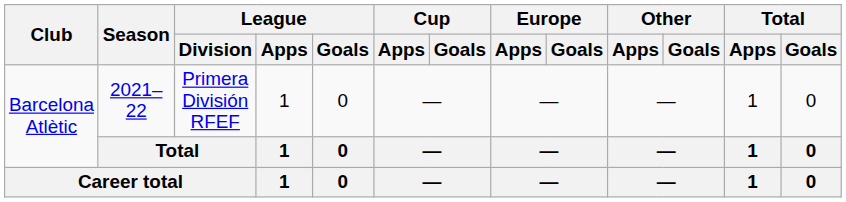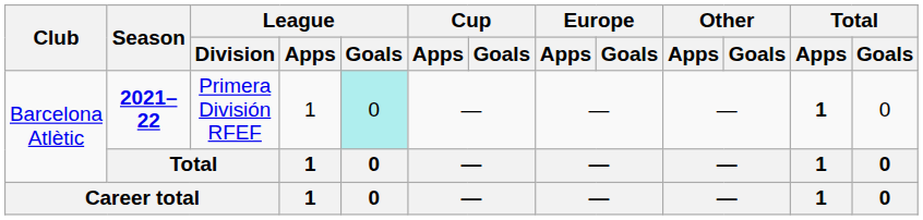Barcelona Atlètic / Primera División RFEF | Season: normal -> bold
Barcelona Atlètic / Primera División RFEF | League / Goals: no background -> paleturquoise background
Barcelona Atlètic / Primera División RFEF | Total / Apps: normal -> bold
